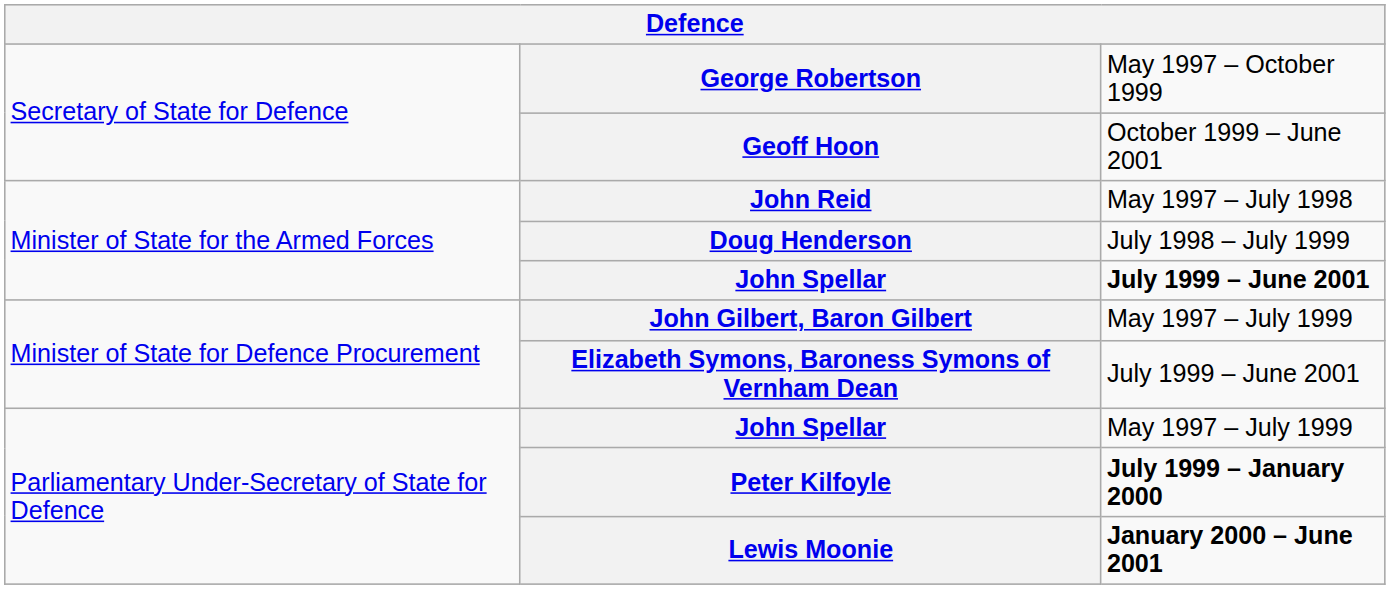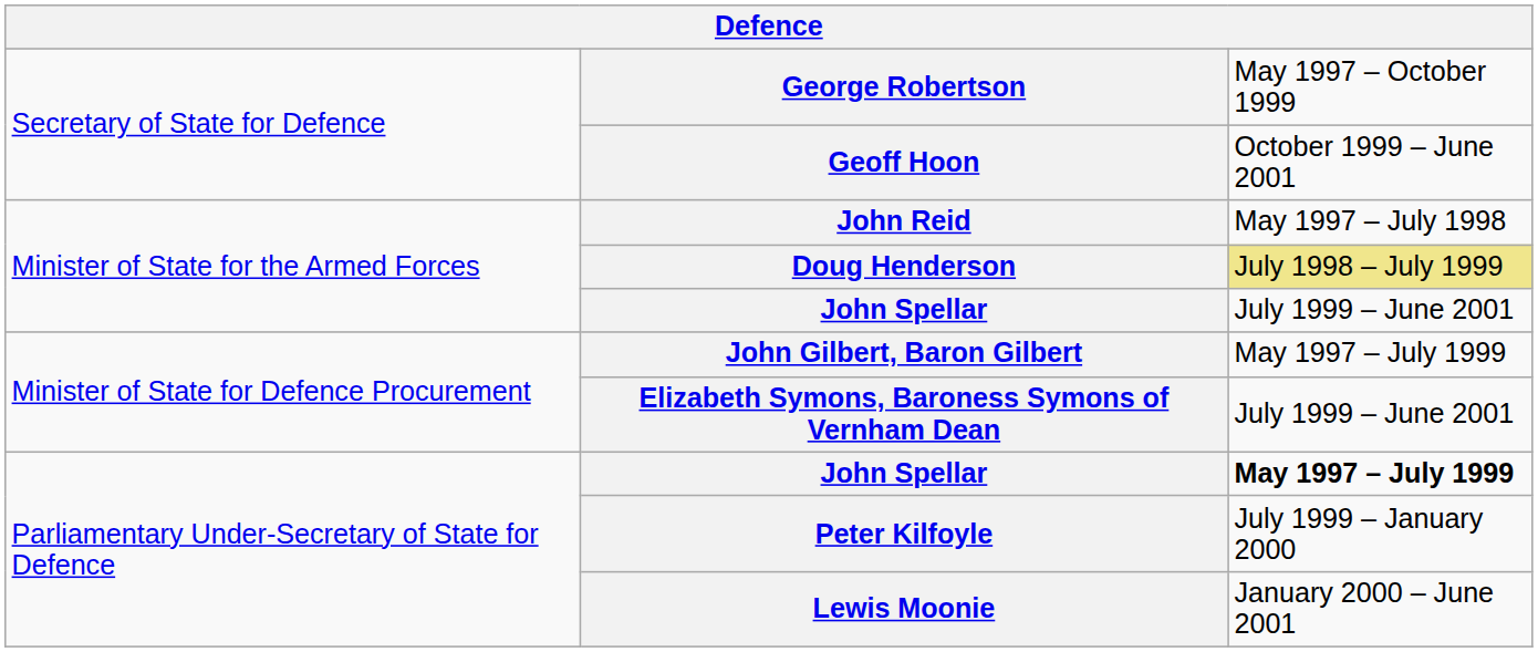Doug Henderson | column 3: no background -> khaki background
John Spellar / July 1999 – June 2001 | column 3: bold -> normal
John Spellar / May 1997 – July 1999 | column 3: normal -> bold
Peter Kilfoyle | column 3: bold -> normal
Lewis Moonie | column 3: bold -> normal
